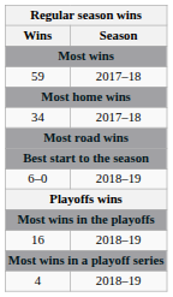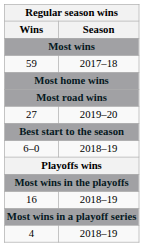- row: 34 | 2017–18
+ row: 27 | 2019–20
